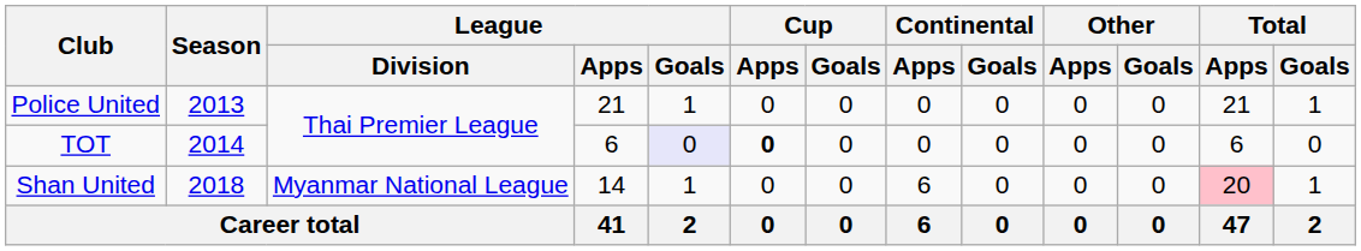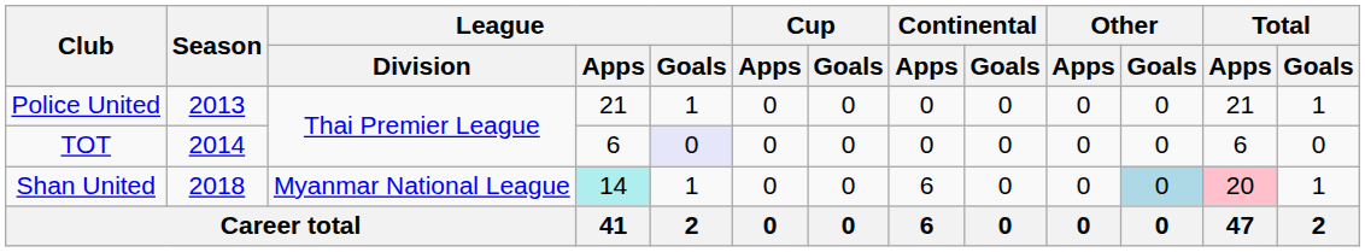TOT | Cup / Apps: bold -> normal
Shan United | League / Apps: no background -> paleturquoise background
Shan United | Other / Goals: no background -> lightblue background
